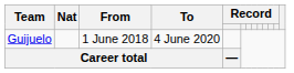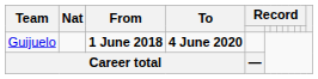Guijuelo | From: normal -> bold
Guijuelo | To: normal -> bold
